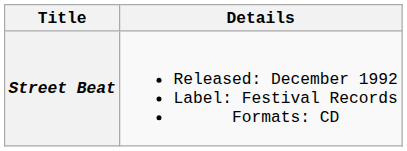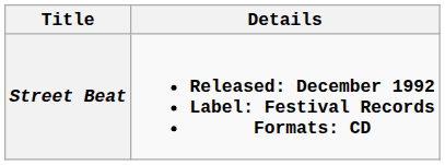Street Beat | Details: normal -> bold
